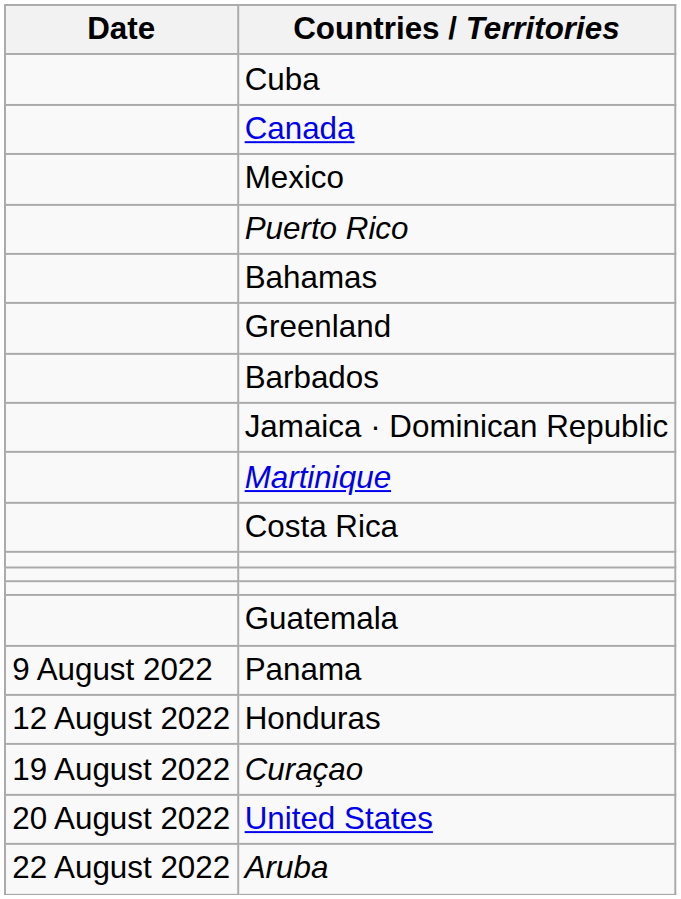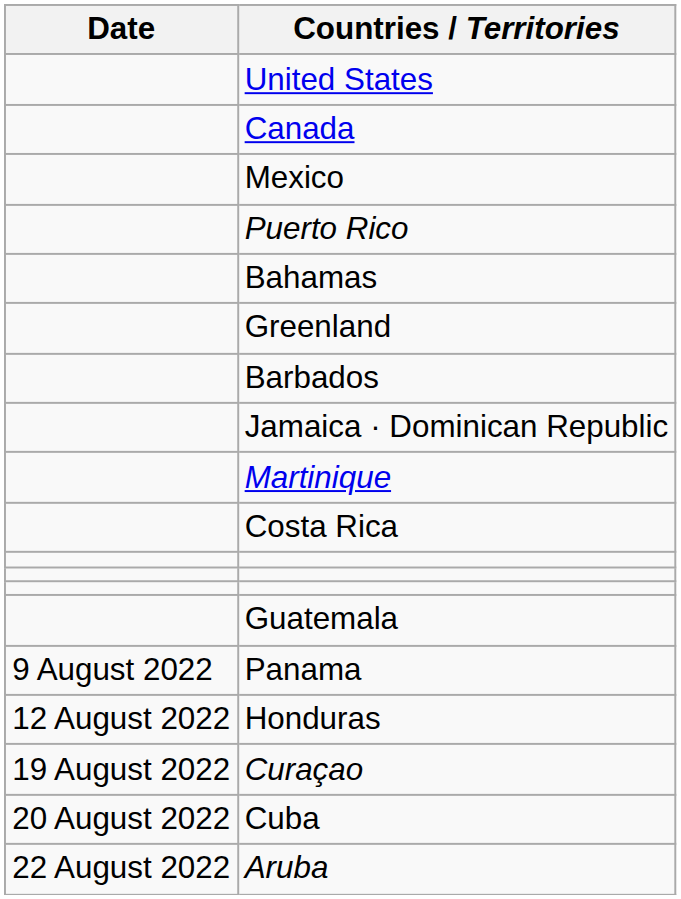row 2 | Countries / Territories: Cuba -> United States
row 19 | Countries / Territories: United States -> Cuba
